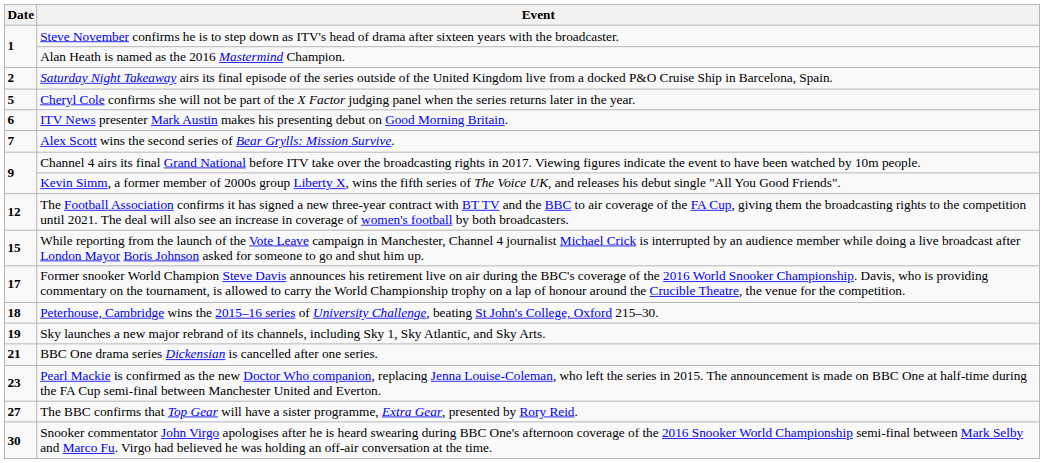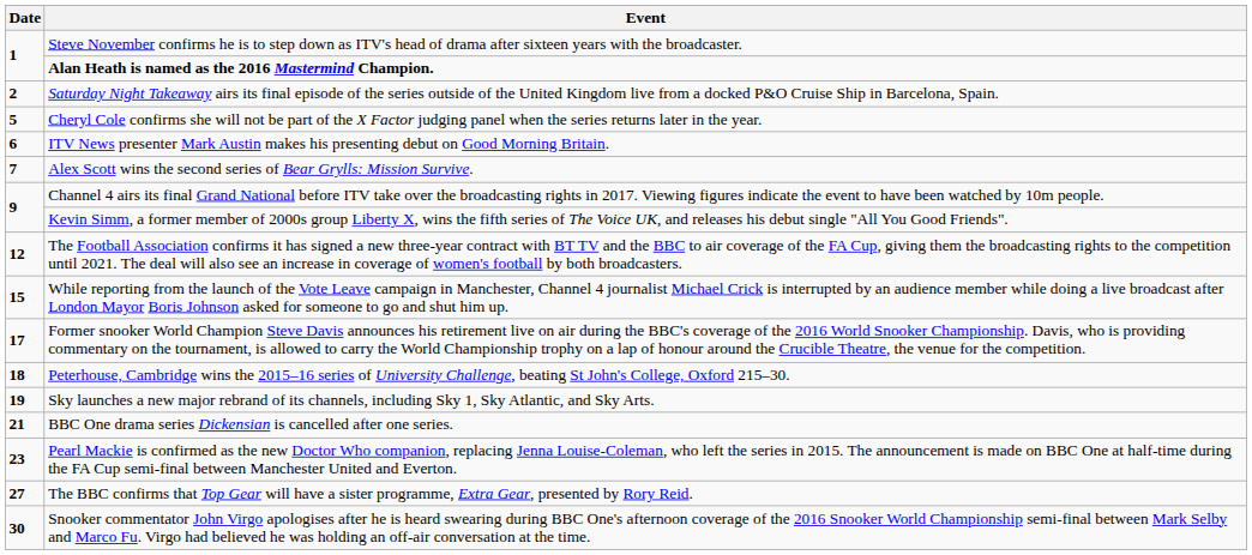Alan Heath is named as the 2016 Mastermind Champion. | Event: normal -> bold
